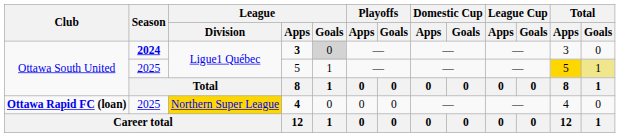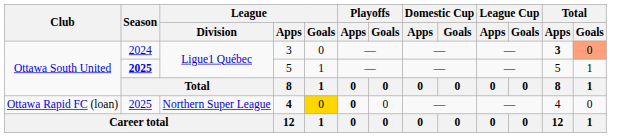row 3 | Season: bold -> normal
row 3 | League / Apps: bold -> normal
row 3 | League / Goals: lightgrey background -> no background
row 3 | Total / Apps: normal -> bold
row 3 | Total / Goals: no background -> lightsalmon background
row 4 | Season: normal -> bold
row 4 | Total / Apps: gold background -> no background
row 4 | Total / Goals: khaki background -> no background
row 6 | Club: bold -> normal
row 6 | League / Division: gold background -> no background
row 6 | League / Goals: no background -> gold background
row 6 | Playoffs / Apps: normal -> bold
